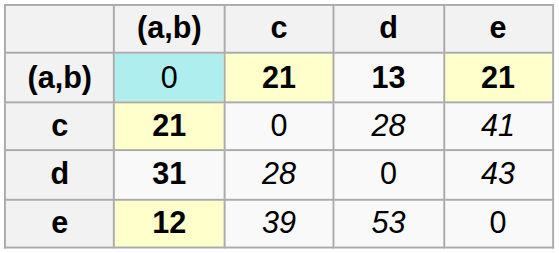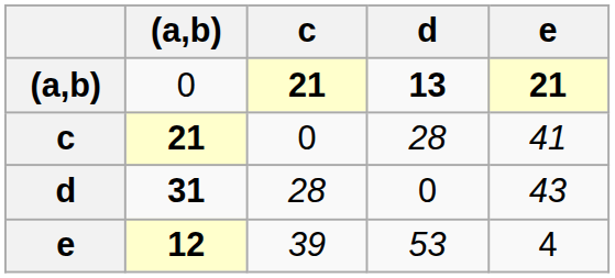row 2 | (a,b): paleturquoise background -> no background
row 5 | e: 0 -> 4
